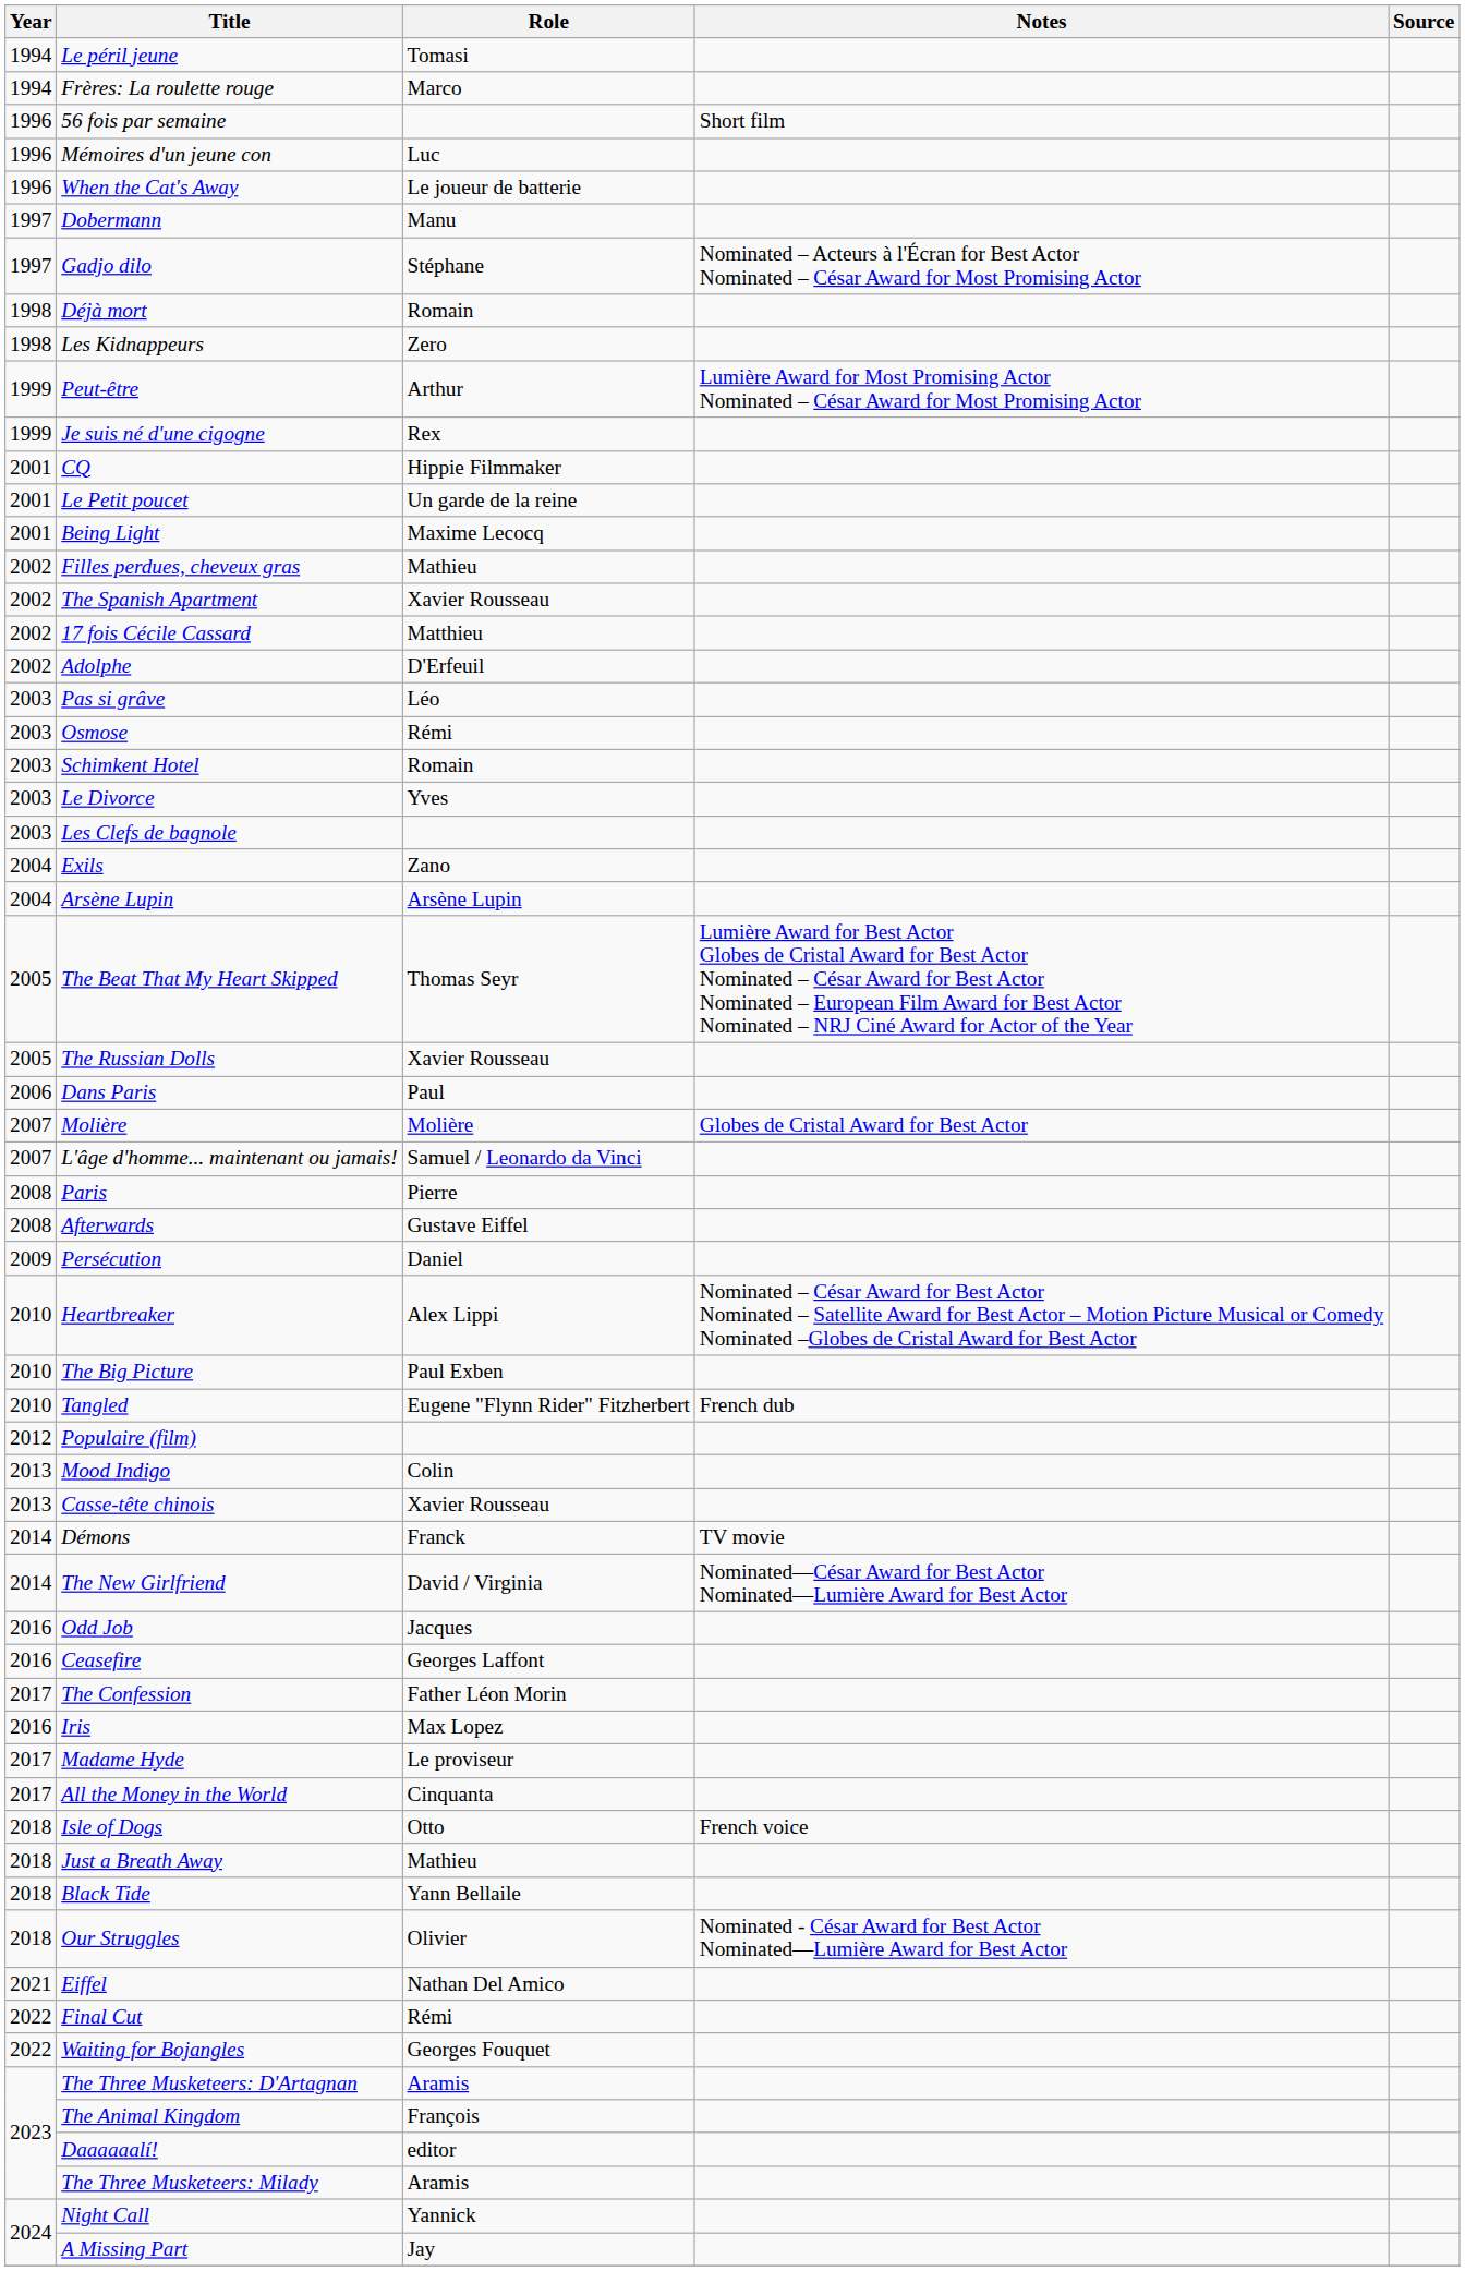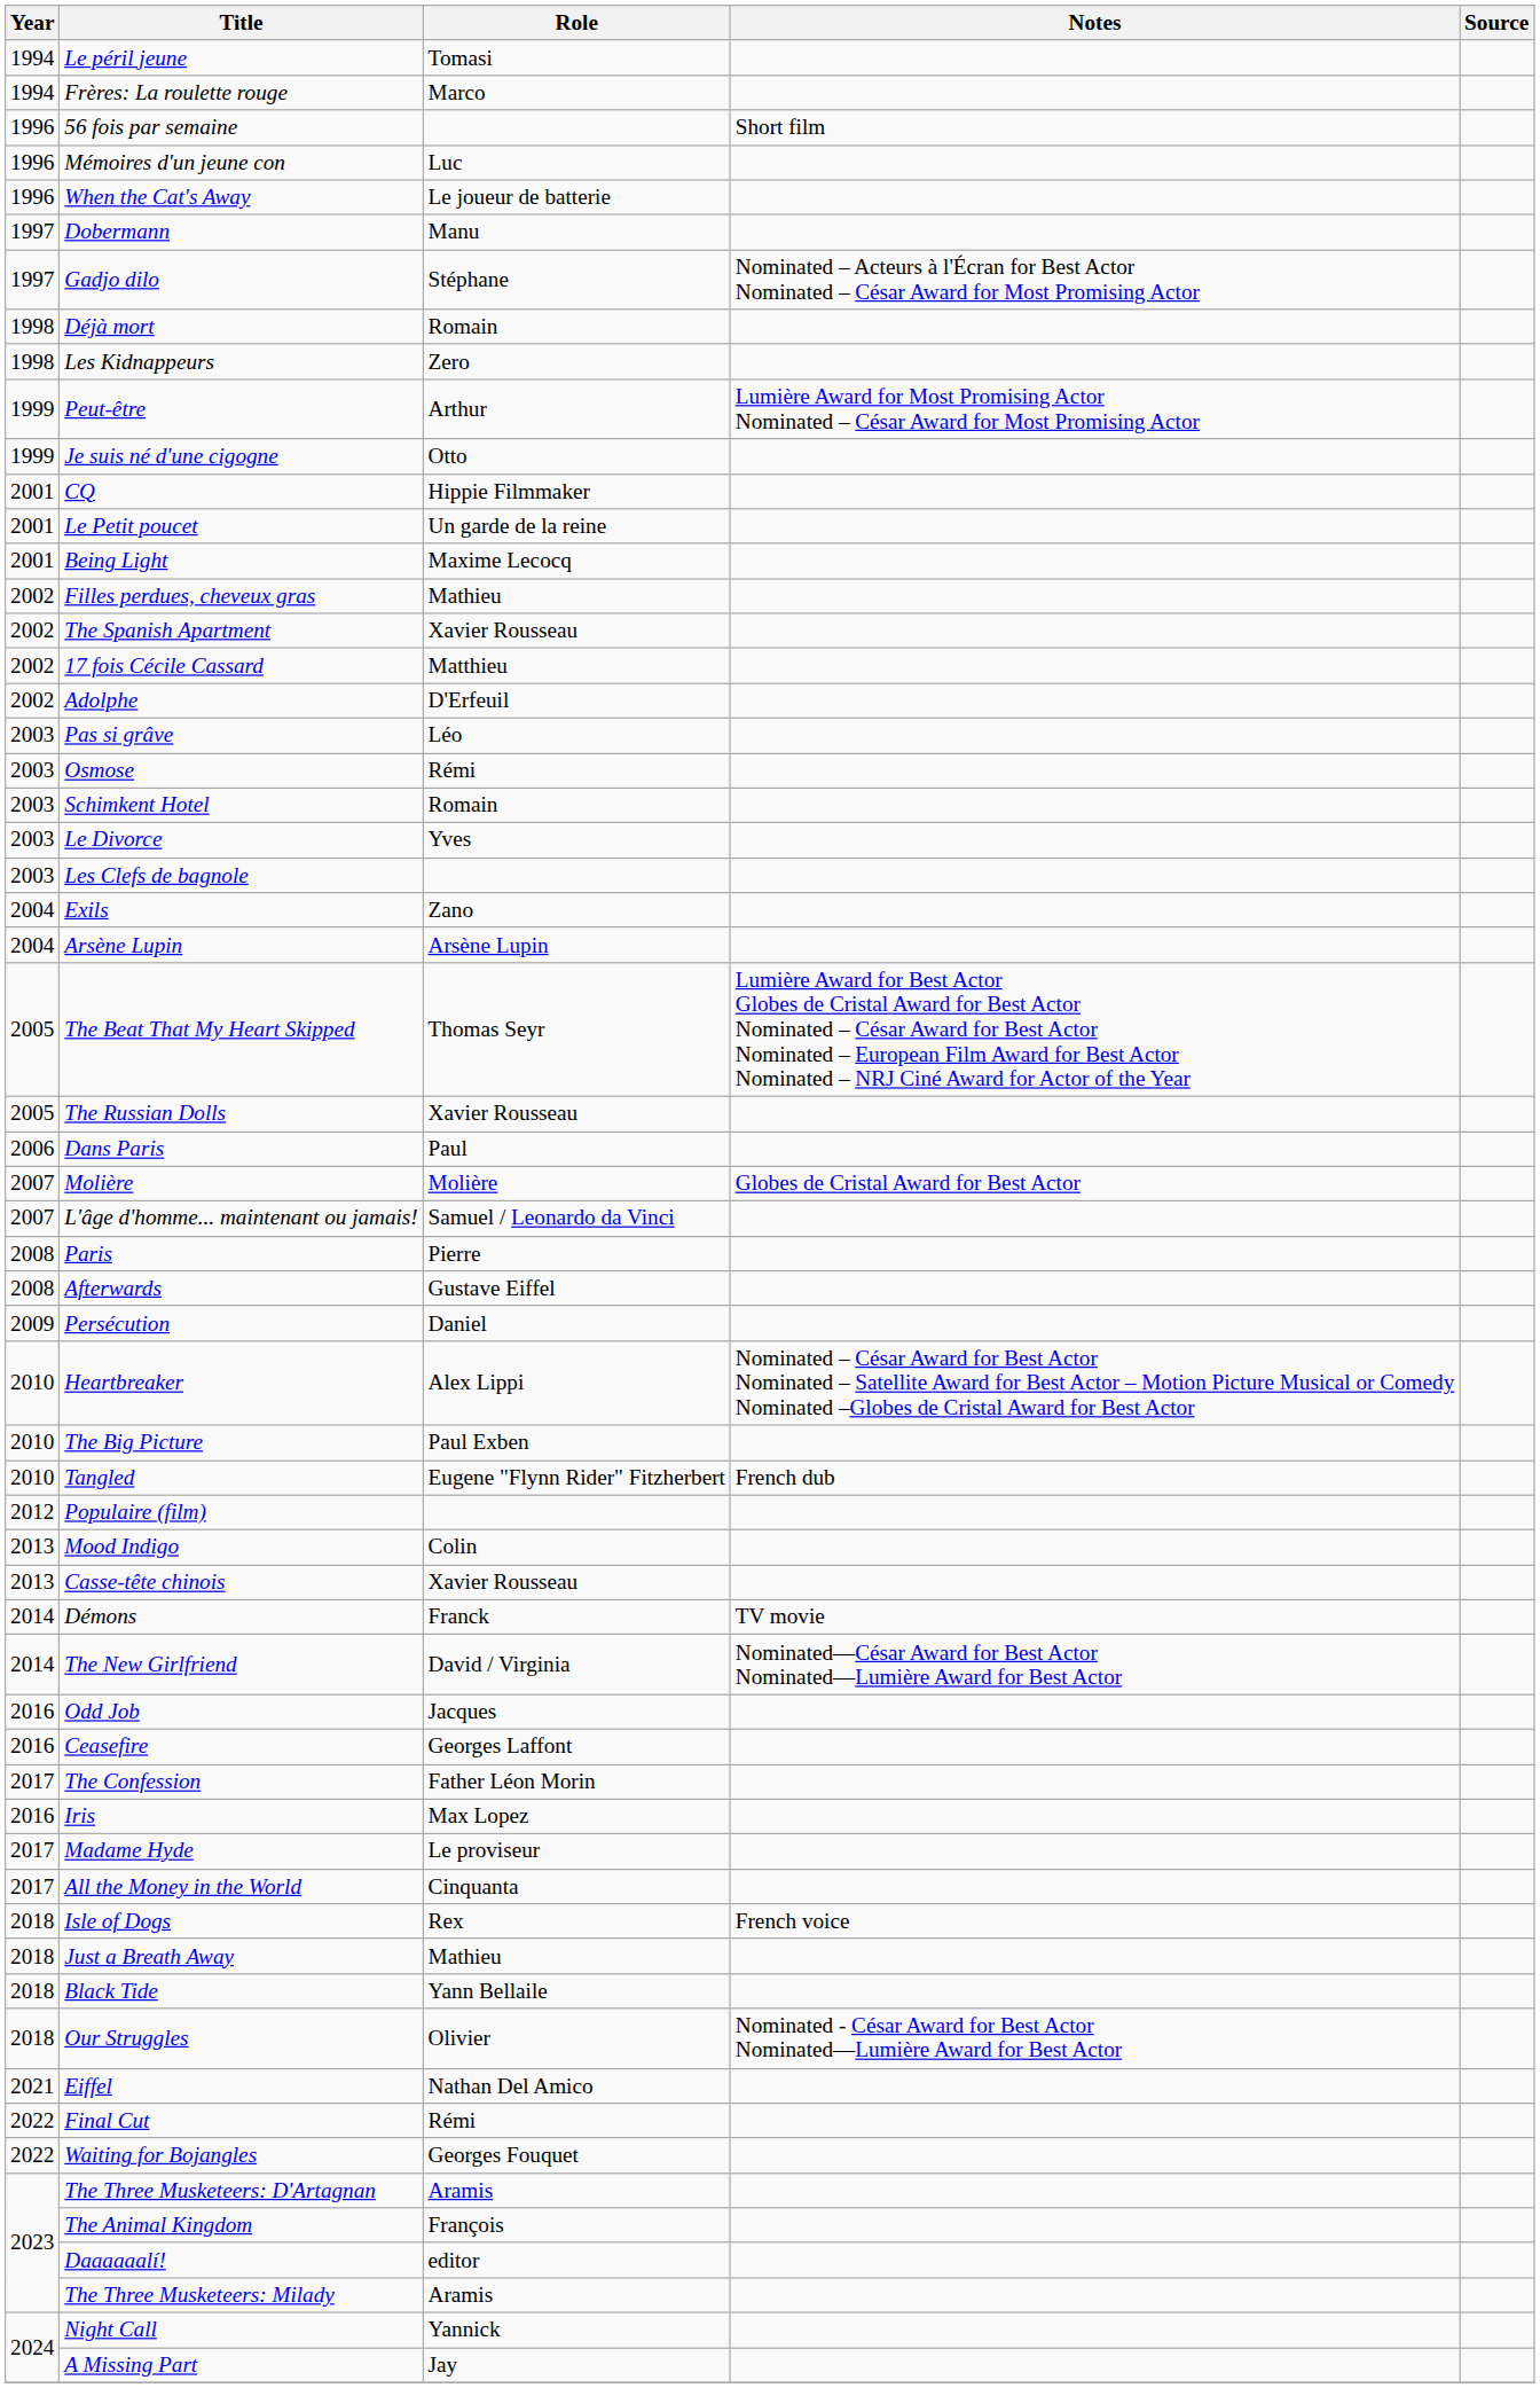Je suis né d'une cigogne | Role: Rex -> Otto
Isle of Dogs | Role: Otto -> Rex
